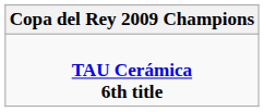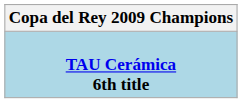row 2 | column 1: no background -> lightblue background
